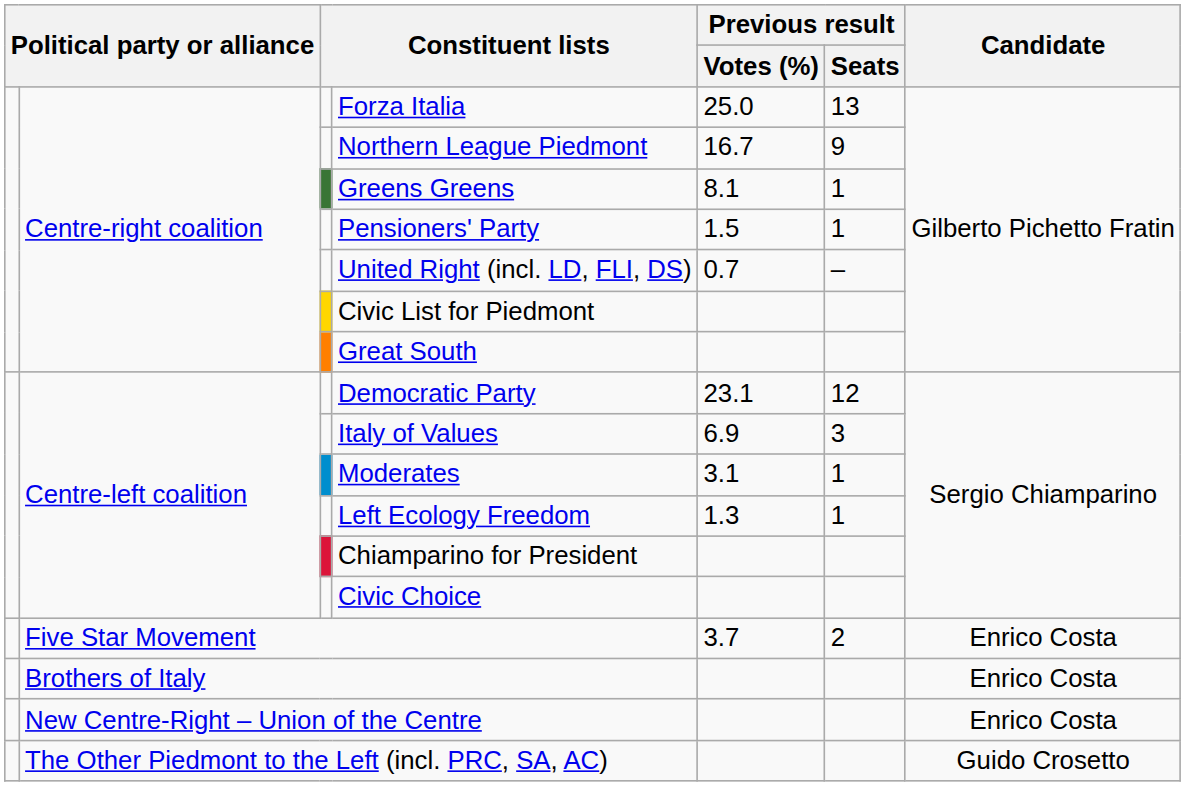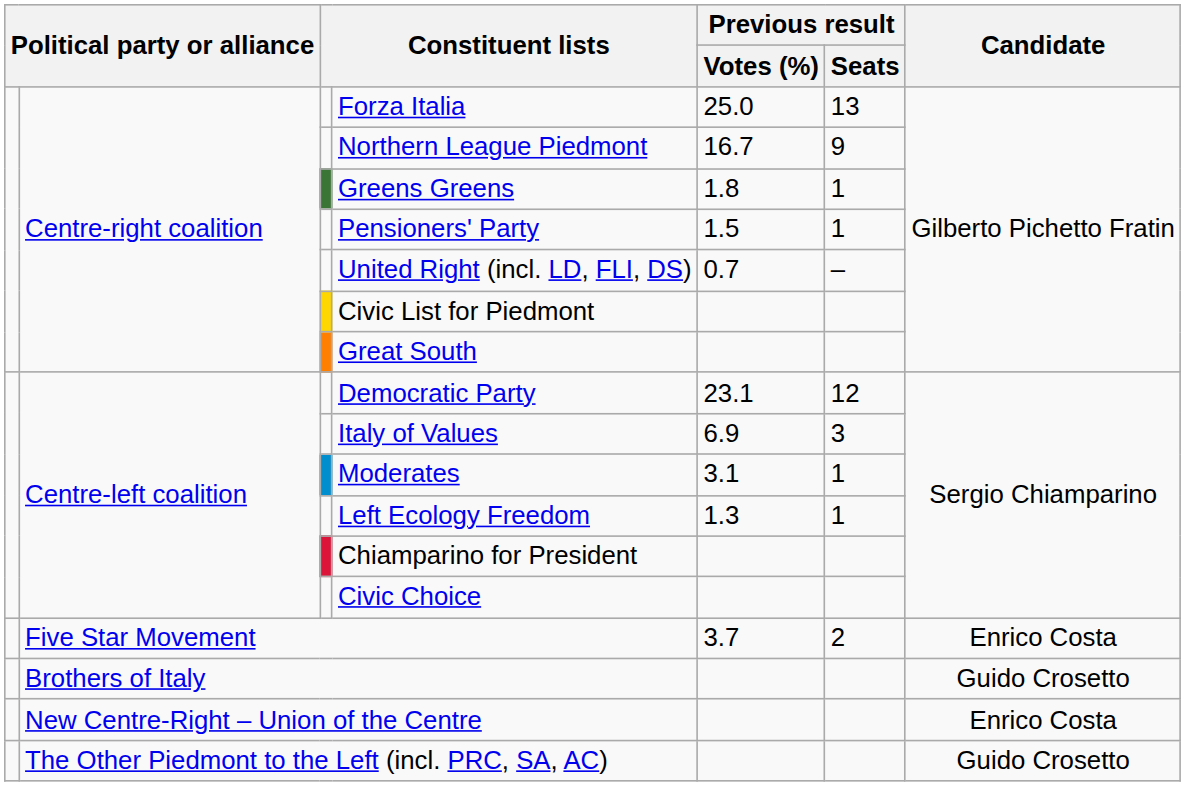Greens Greens | Previous result / Votes (%): 8.1 -> 1.8
Brothers of Italy | Candidate: Enrico Costa -> Guido Crosetto
